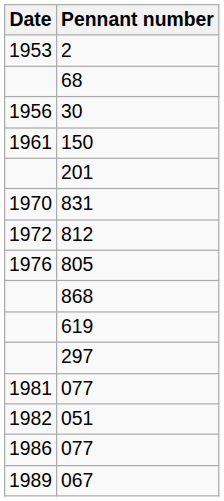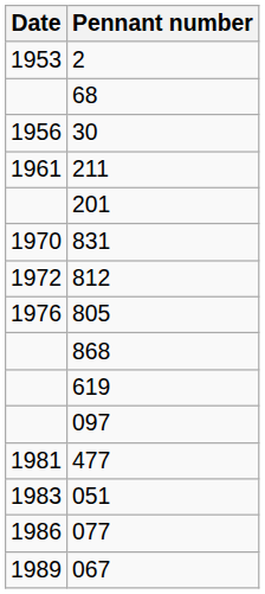row 5 | Pennant number: 150 -> 211
row 12 | Pennant number: 297 -> 097
row 13 | Pennant number: 077 -> 477
row 14 | Date: 1982 -> 1983
